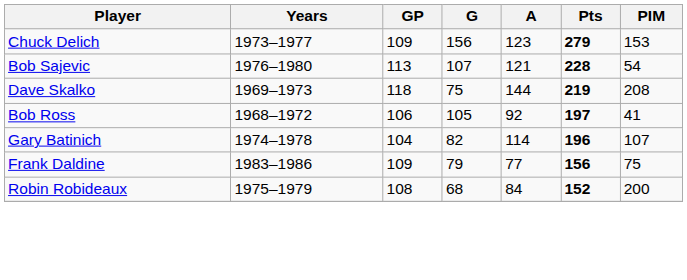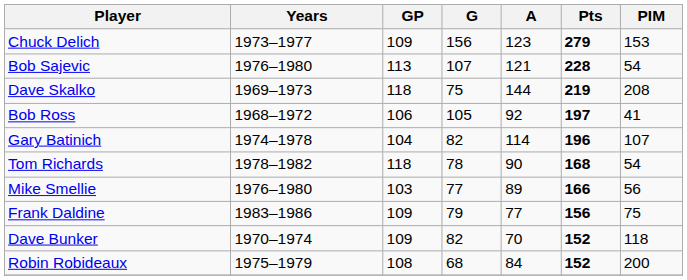+ row: Tom Richards | 1978–1982 | 118 | 78 | 90 | 168 | 54
+ row: Mike Smellie | 1976–1980 | 103 | 77 | 89 | 166 | 56
+ row: Dave Bunker | 1970–1974 | 109 | 82 | 70 | 152 | 118
